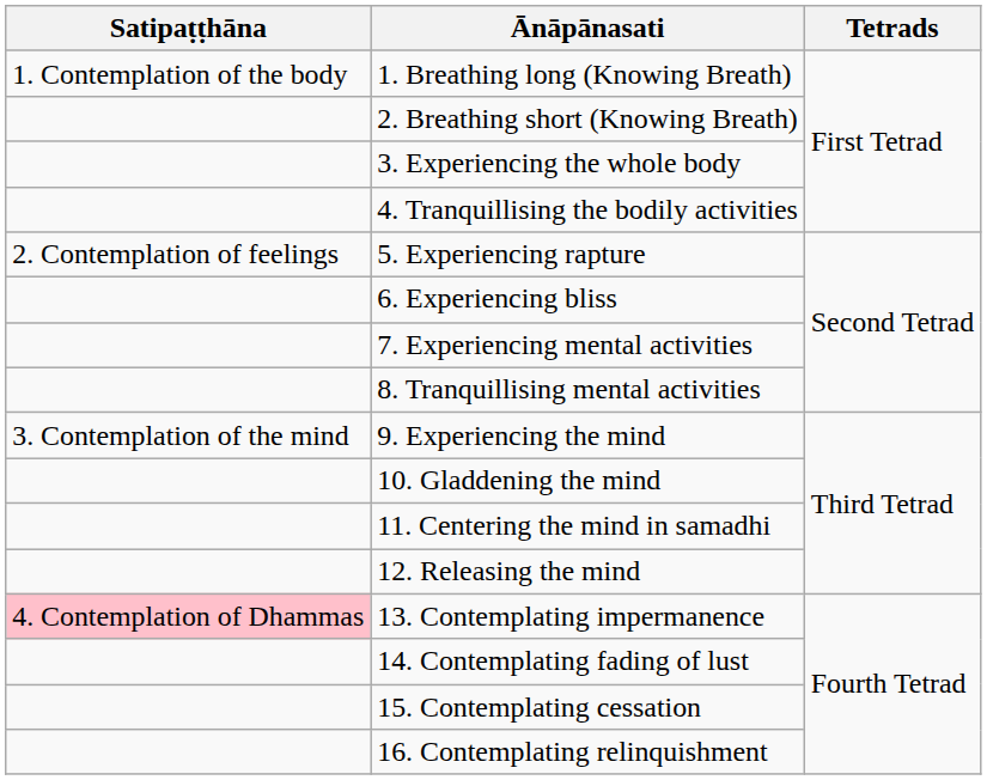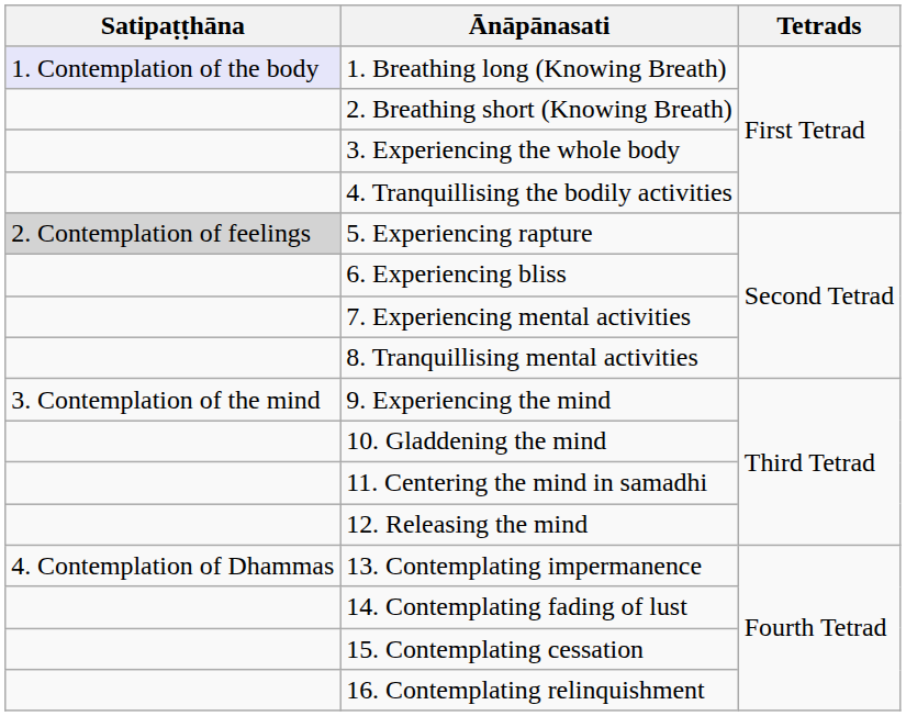1. Breathing long (Knowing Breath) | Satipaṭṭhāna: no background -> lavender background
5. Experiencing rapture | Satipaṭṭhāna: no background -> lightgrey background
13. Contemplating impermanence | Satipaṭṭhāna: pink background -> no background
